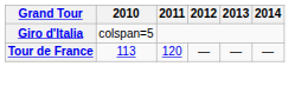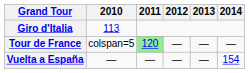Giro d'Italia | 2010: colspan=5 -> 113
Tour de France | 2010: 113 -> colspan=5
Tour de France | 2011: no background -> lightgreen background
+ row: Vuelta a España | — | — | — | — | 154
